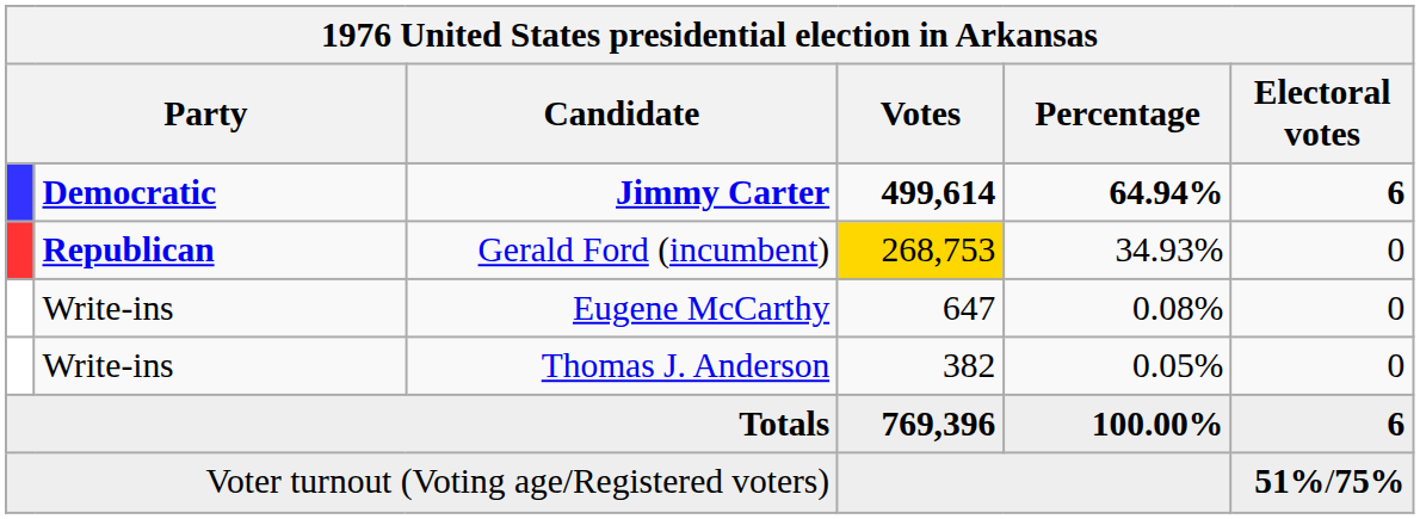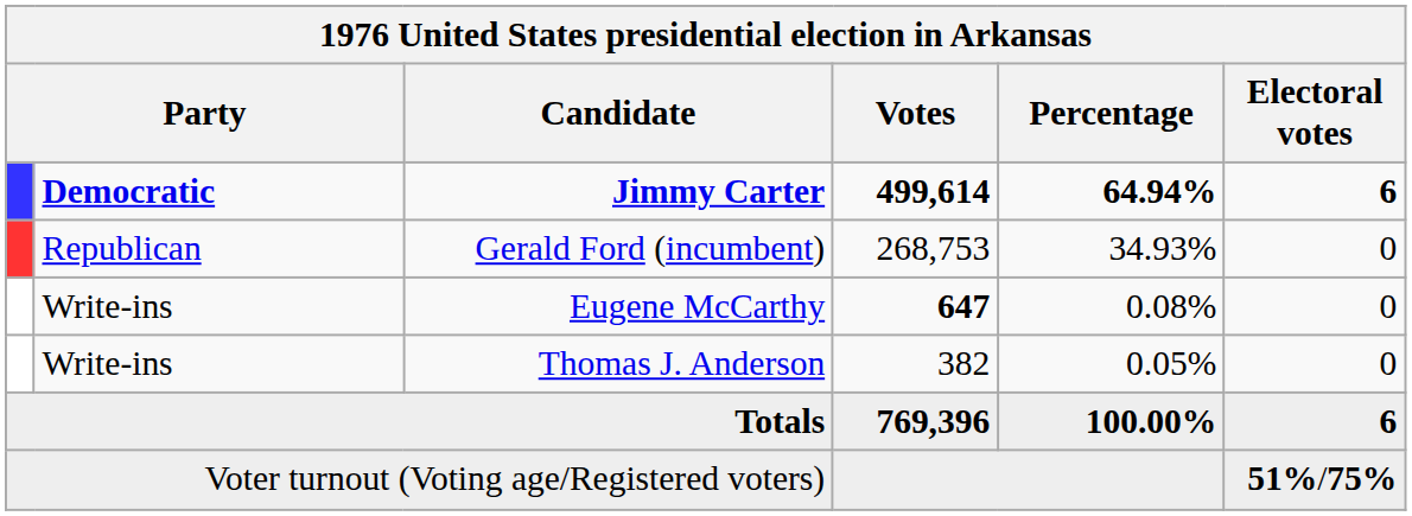Gerald Ford (incumbent) | column 2: bold -> normal
Gerald Ford (incumbent) | Votes: gold background -> no background
Eugene McCarthy | Votes: normal -> bold
